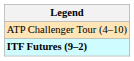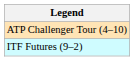row 3 | column 1: bold -> normal
